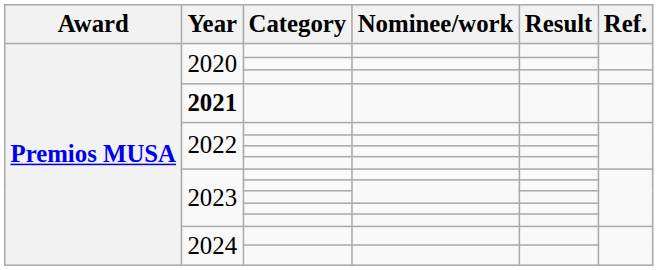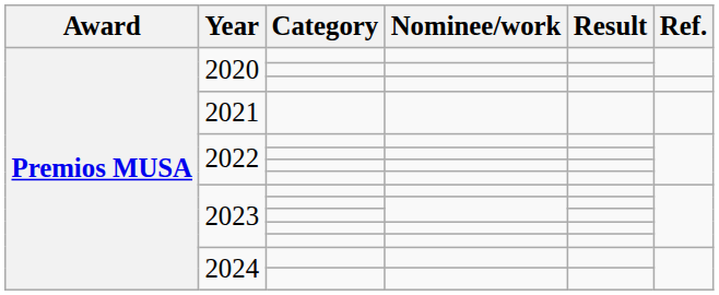2021 | Year: bold -> normal
